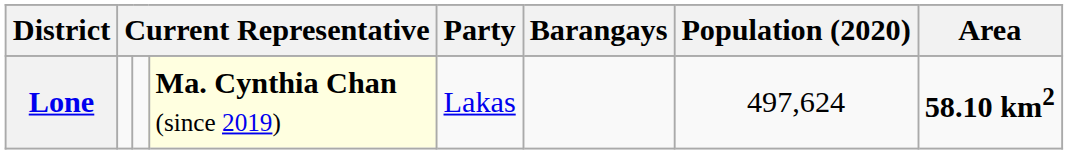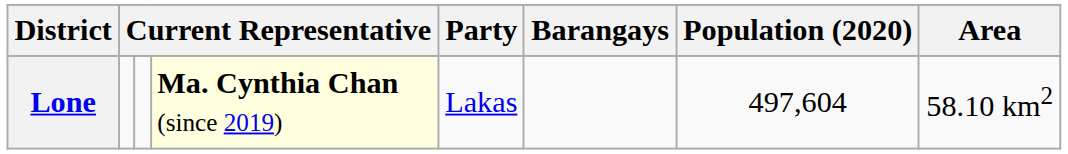Lone | Population (2020): 497,624 -> 497,604
Lone | Area: bold -> normal
